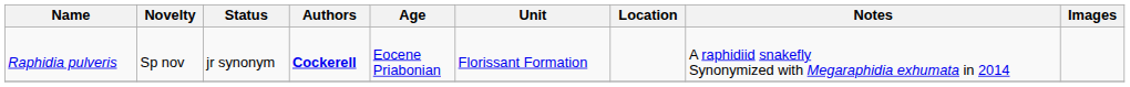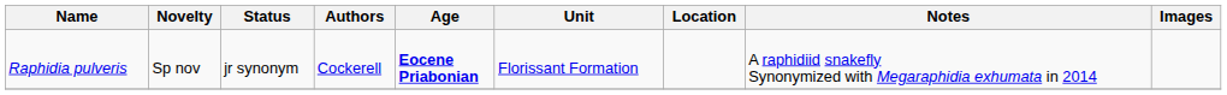Raphidia pulveris | Authors: bold -> normal
Raphidia pulveris | Age: normal -> bold
